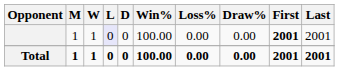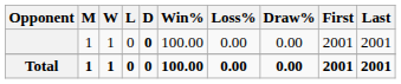row 2 | L: lavender background -> no background
row 2 | D: normal -> bold
row 2 | First: bold -> normal
